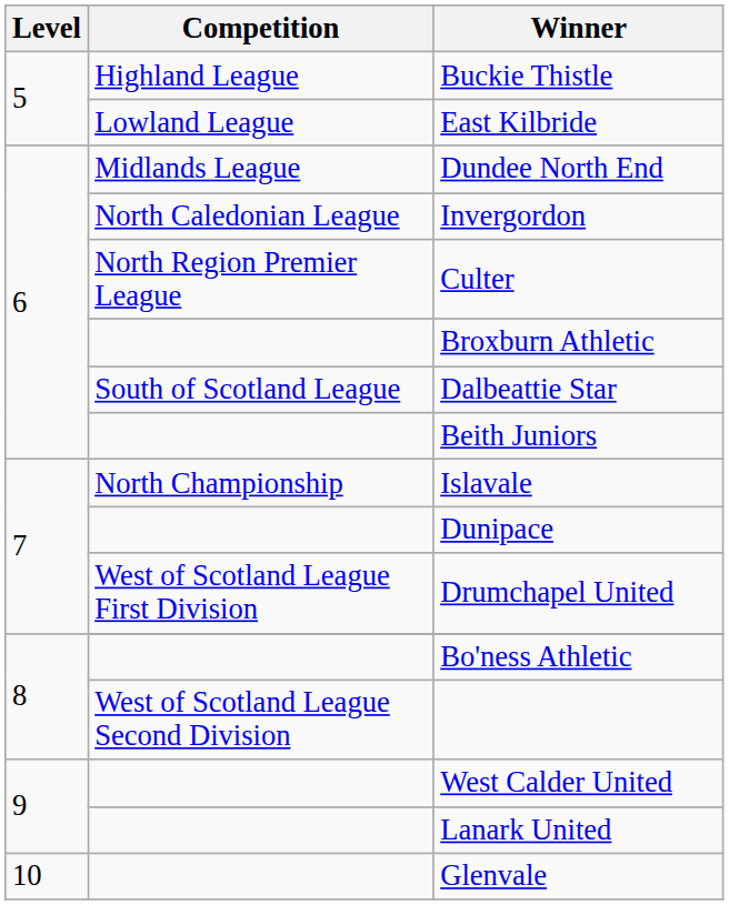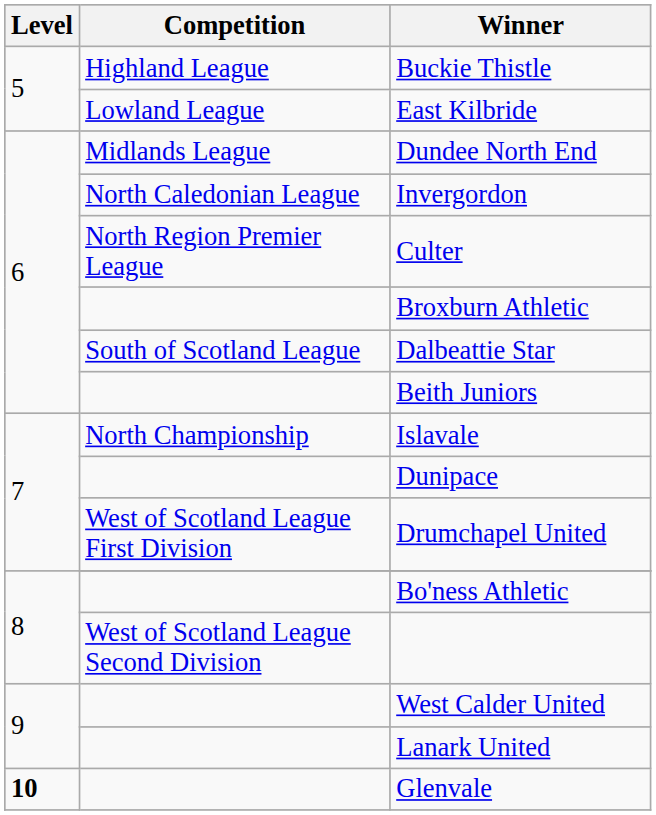Glenvale | Level: normal -> bold
